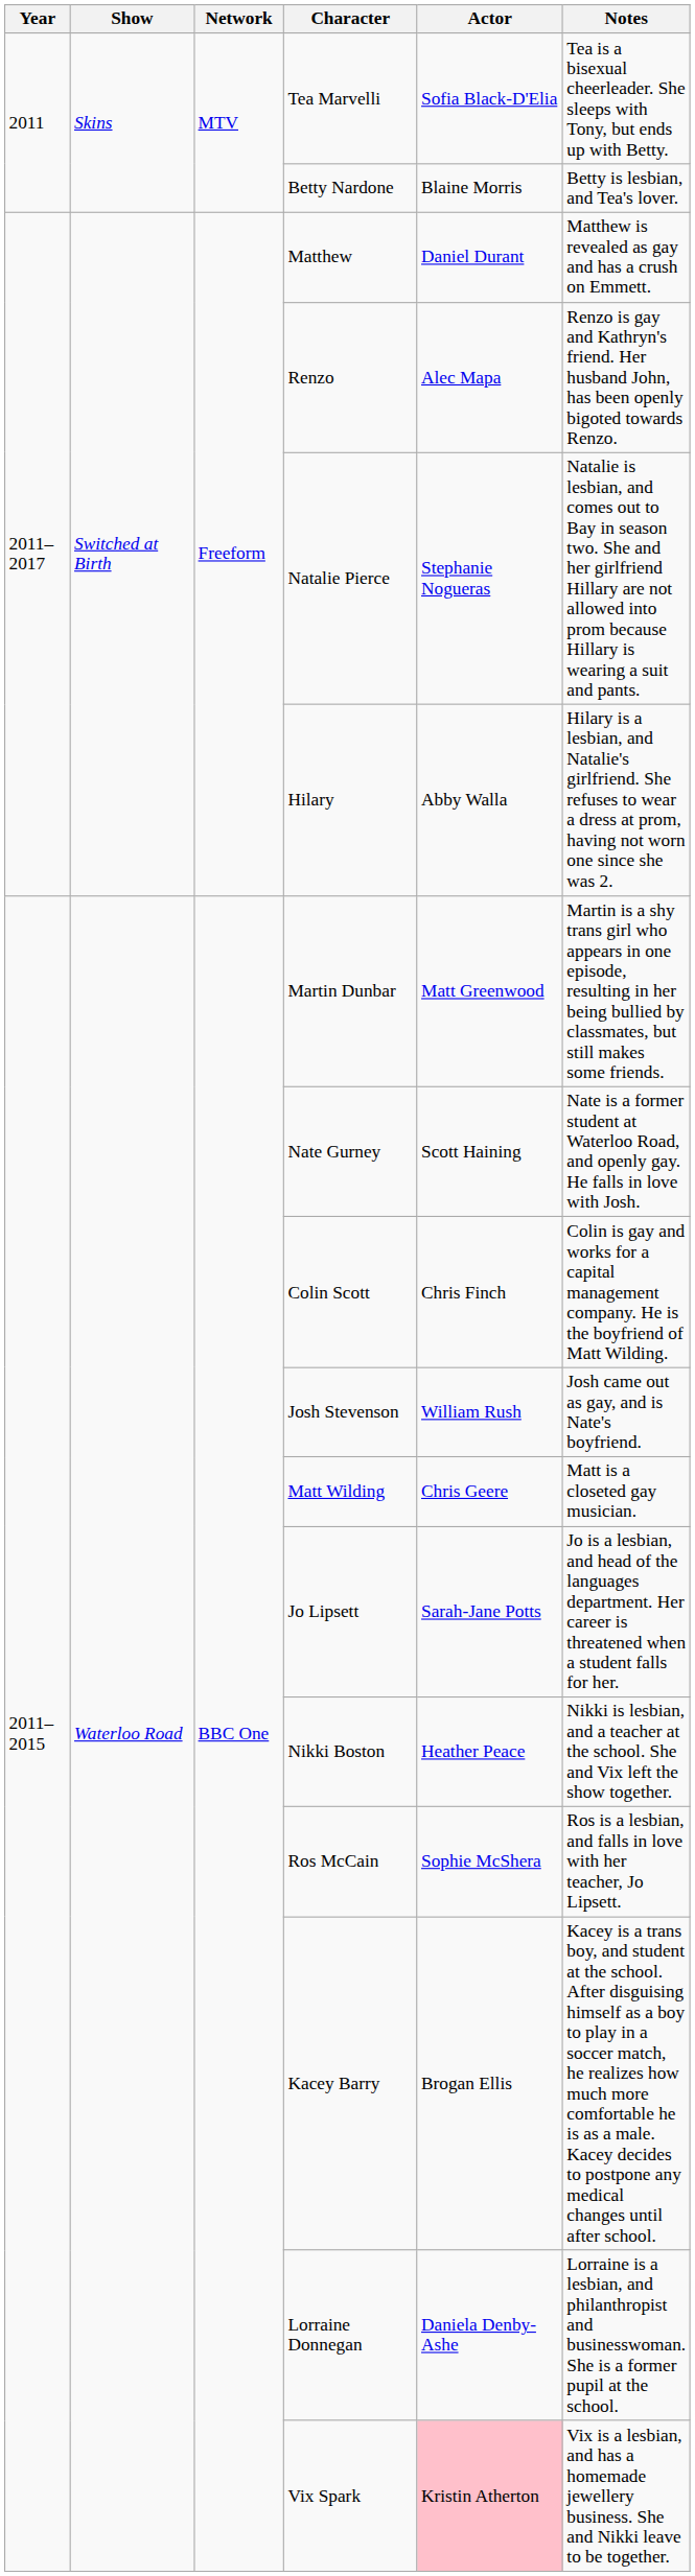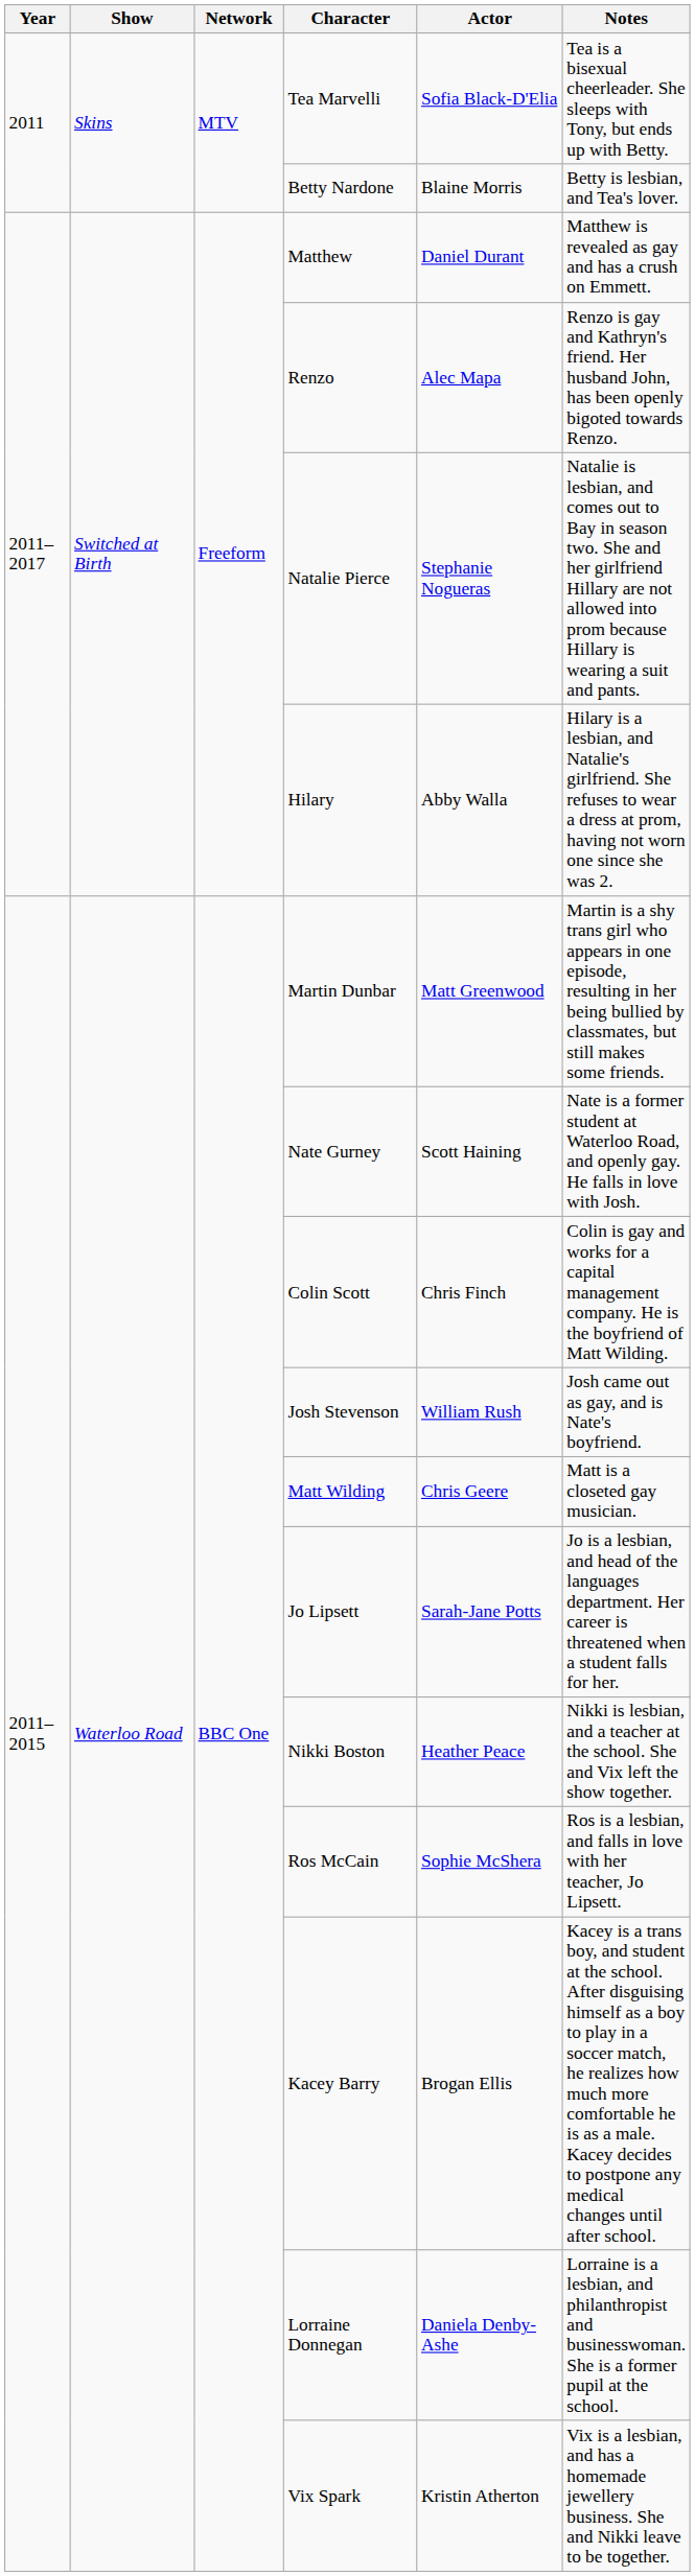Vix Spark | Actor: pink background -> no background
